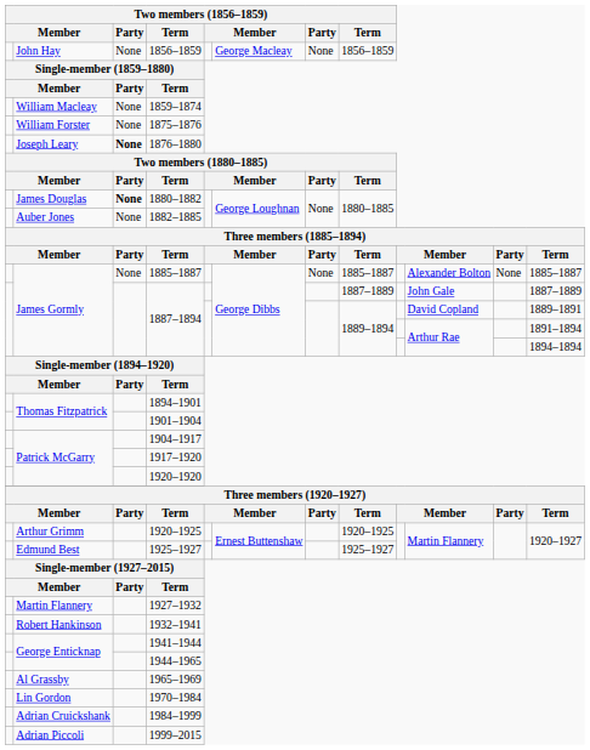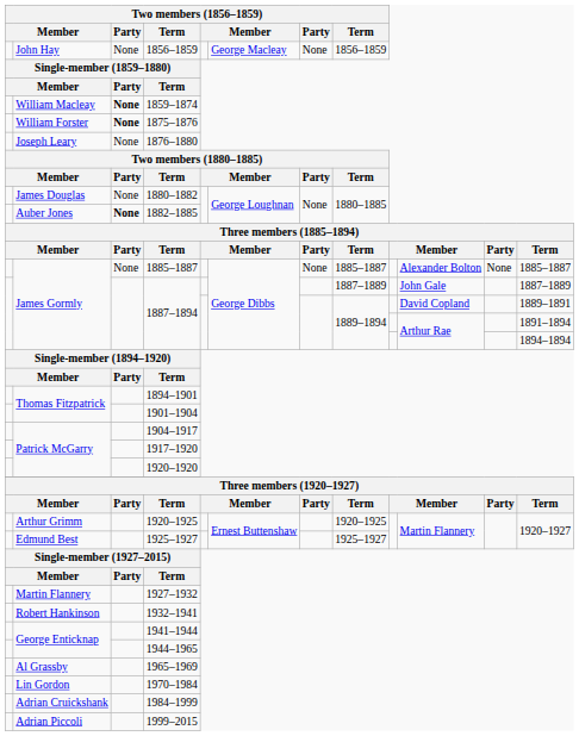1859–1874 | column 3: normal -> bold
1875–1876 | column 3: normal -> bold
1876–1880 | column 3: bold -> normal
1880–1882 | column 3: bold -> normal
1882–1885 | column 3: normal -> bold
